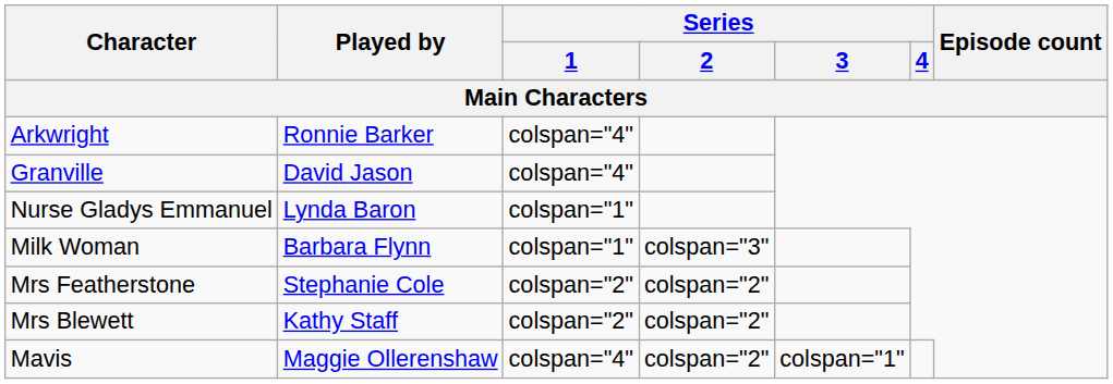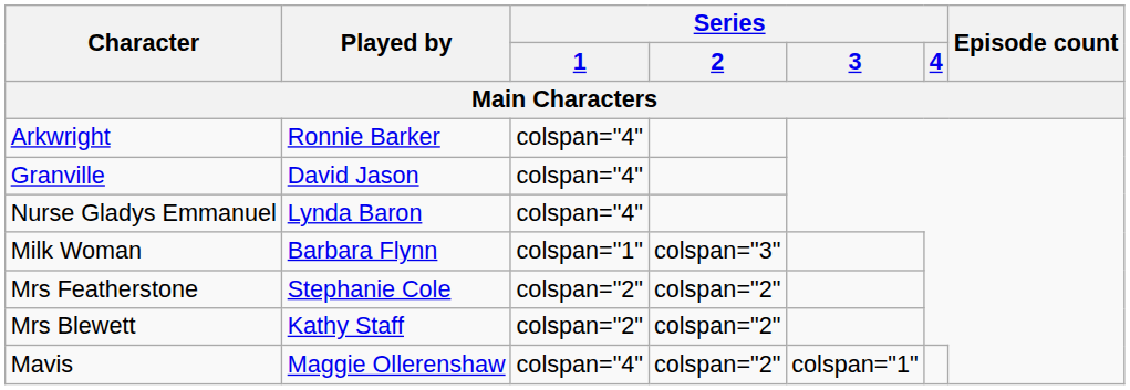Nurse Gladys Emmanuel | Series / 1: colspan="1" -> colspan="4"
